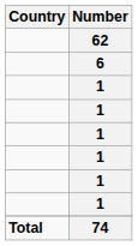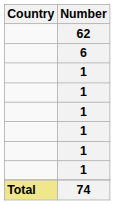row 10 | Country: no background -> khaki background
